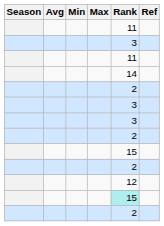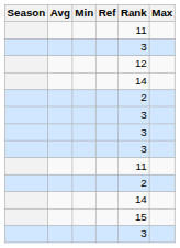columns swapped: Max <-> Ref
row 4 | Rank: 11 -> 12
row 9 | Rank: 2 -> 3
row 10 | Rank: 15 -> 11
row 12 | Rank: 12 -> 14
row 13 | Rank: paleturquoise background -> no background
row 14 | Rank: 2 -> 3
